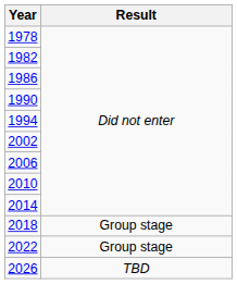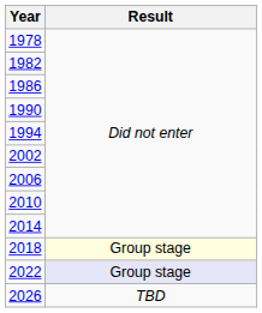2018 | Result: no background -> lightyellow background
2022 | Result: no background -> lavender background
